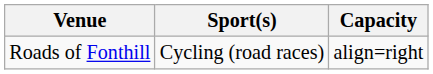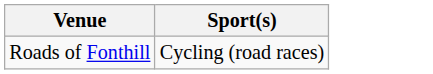- column: Capacity | align=right
